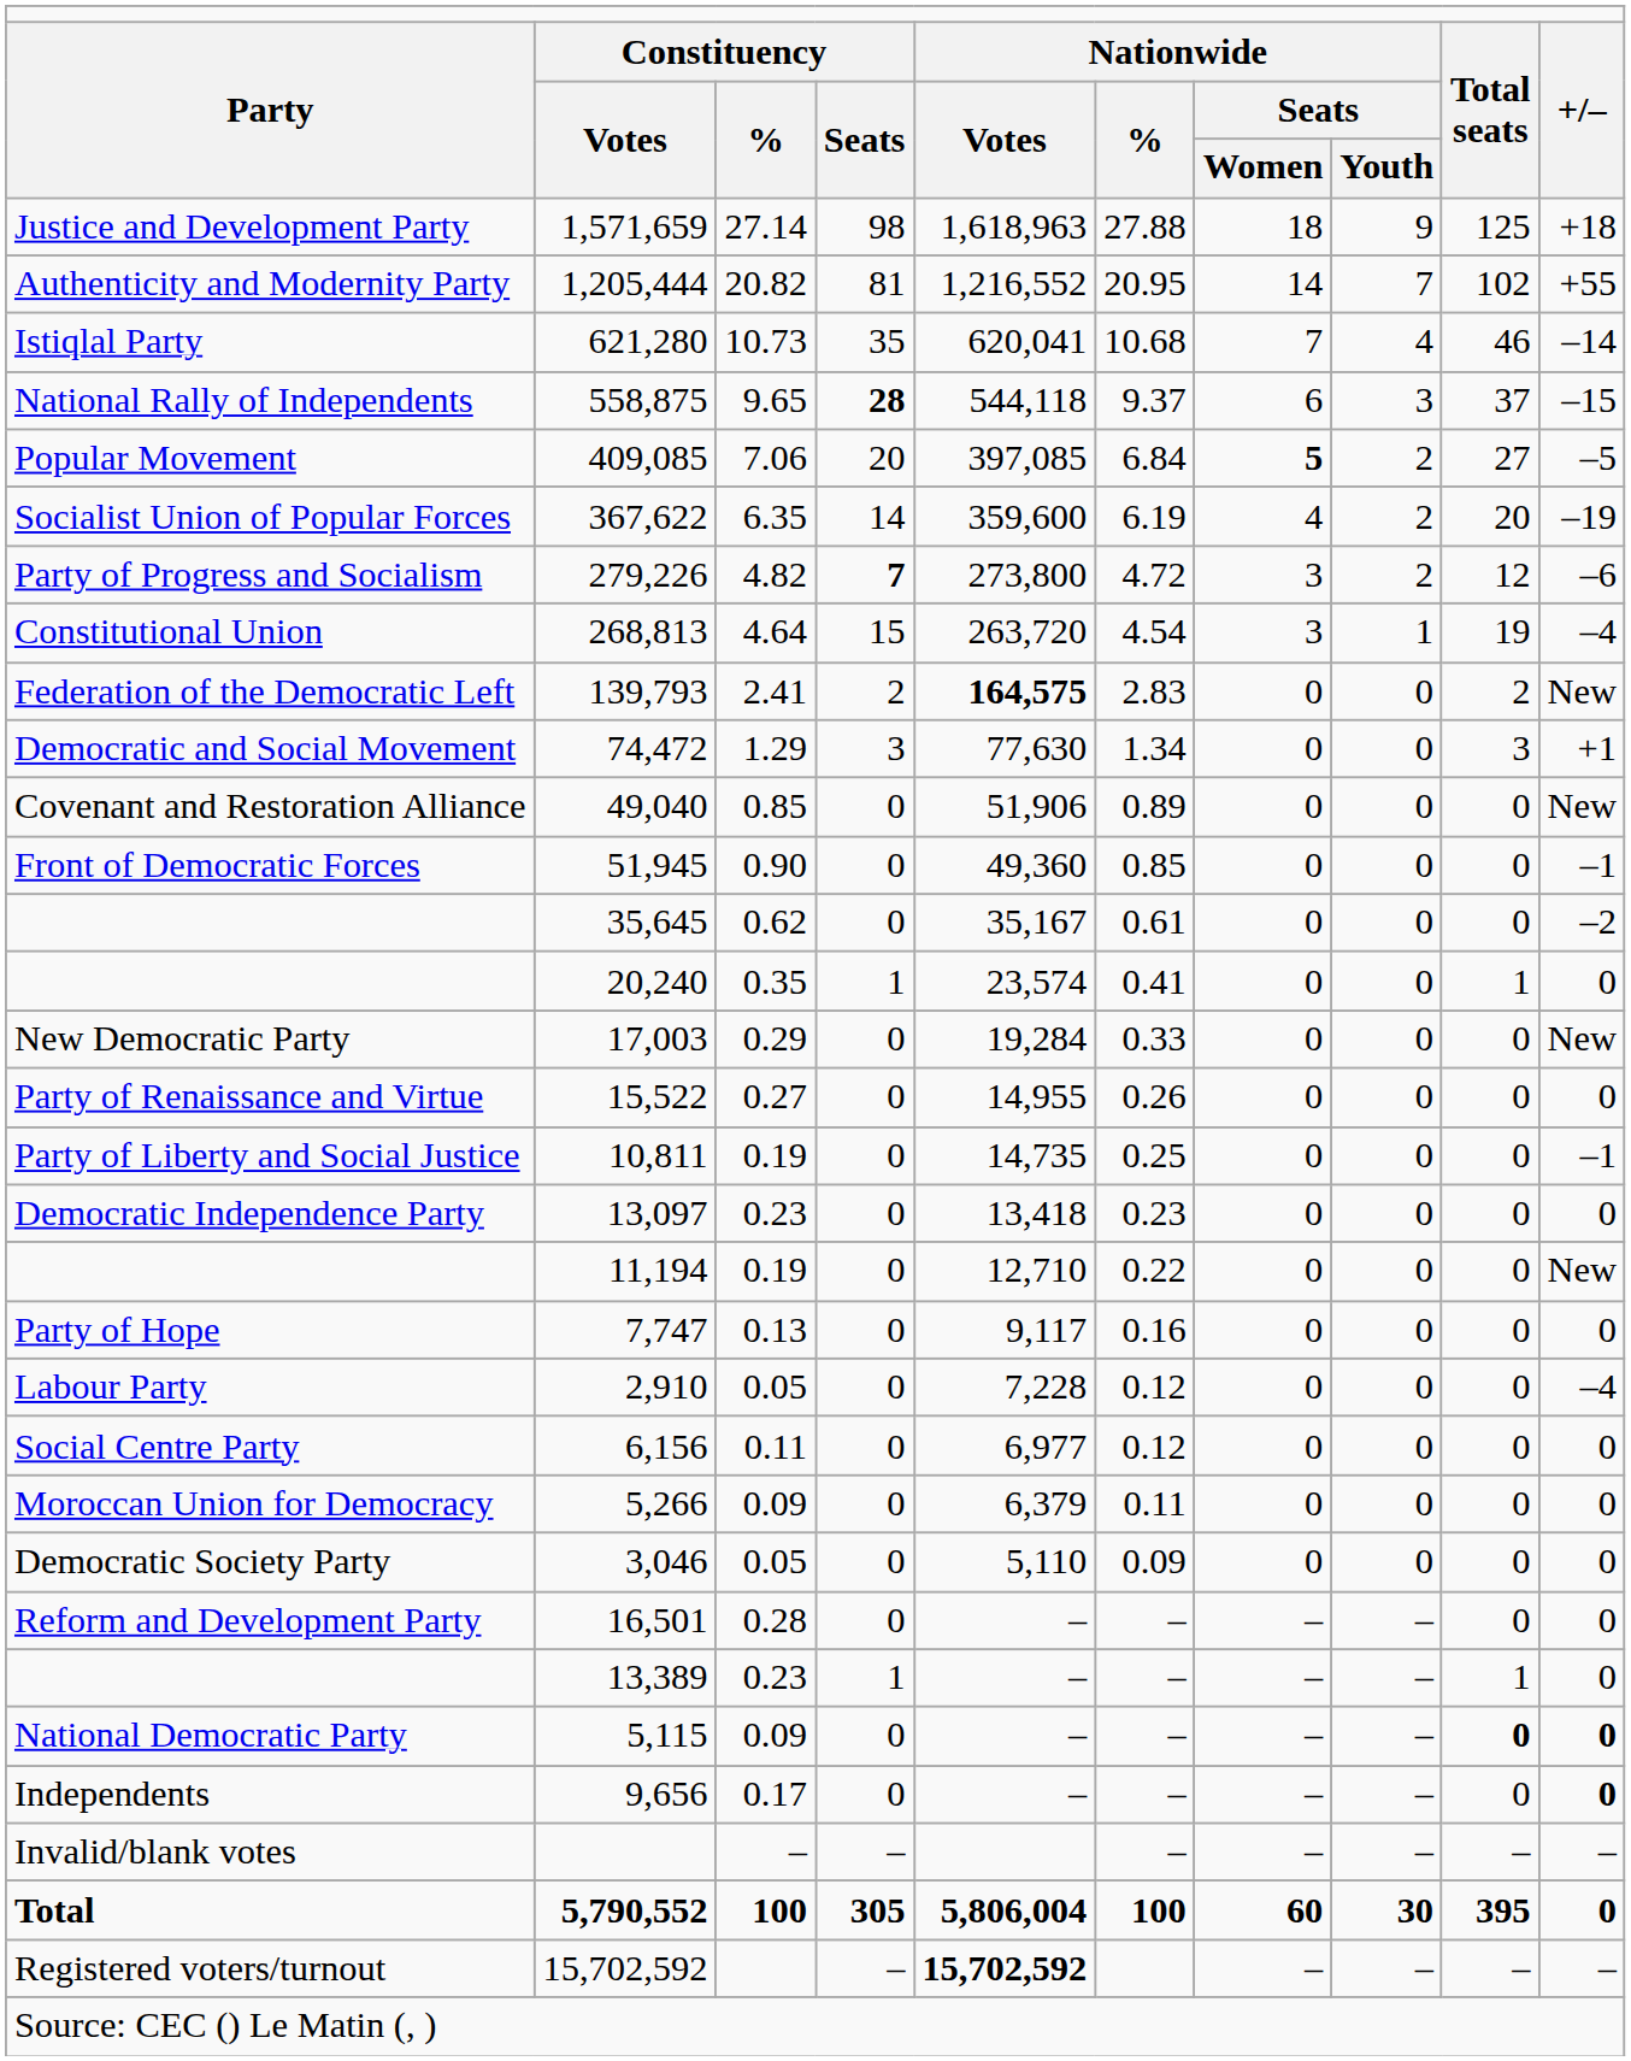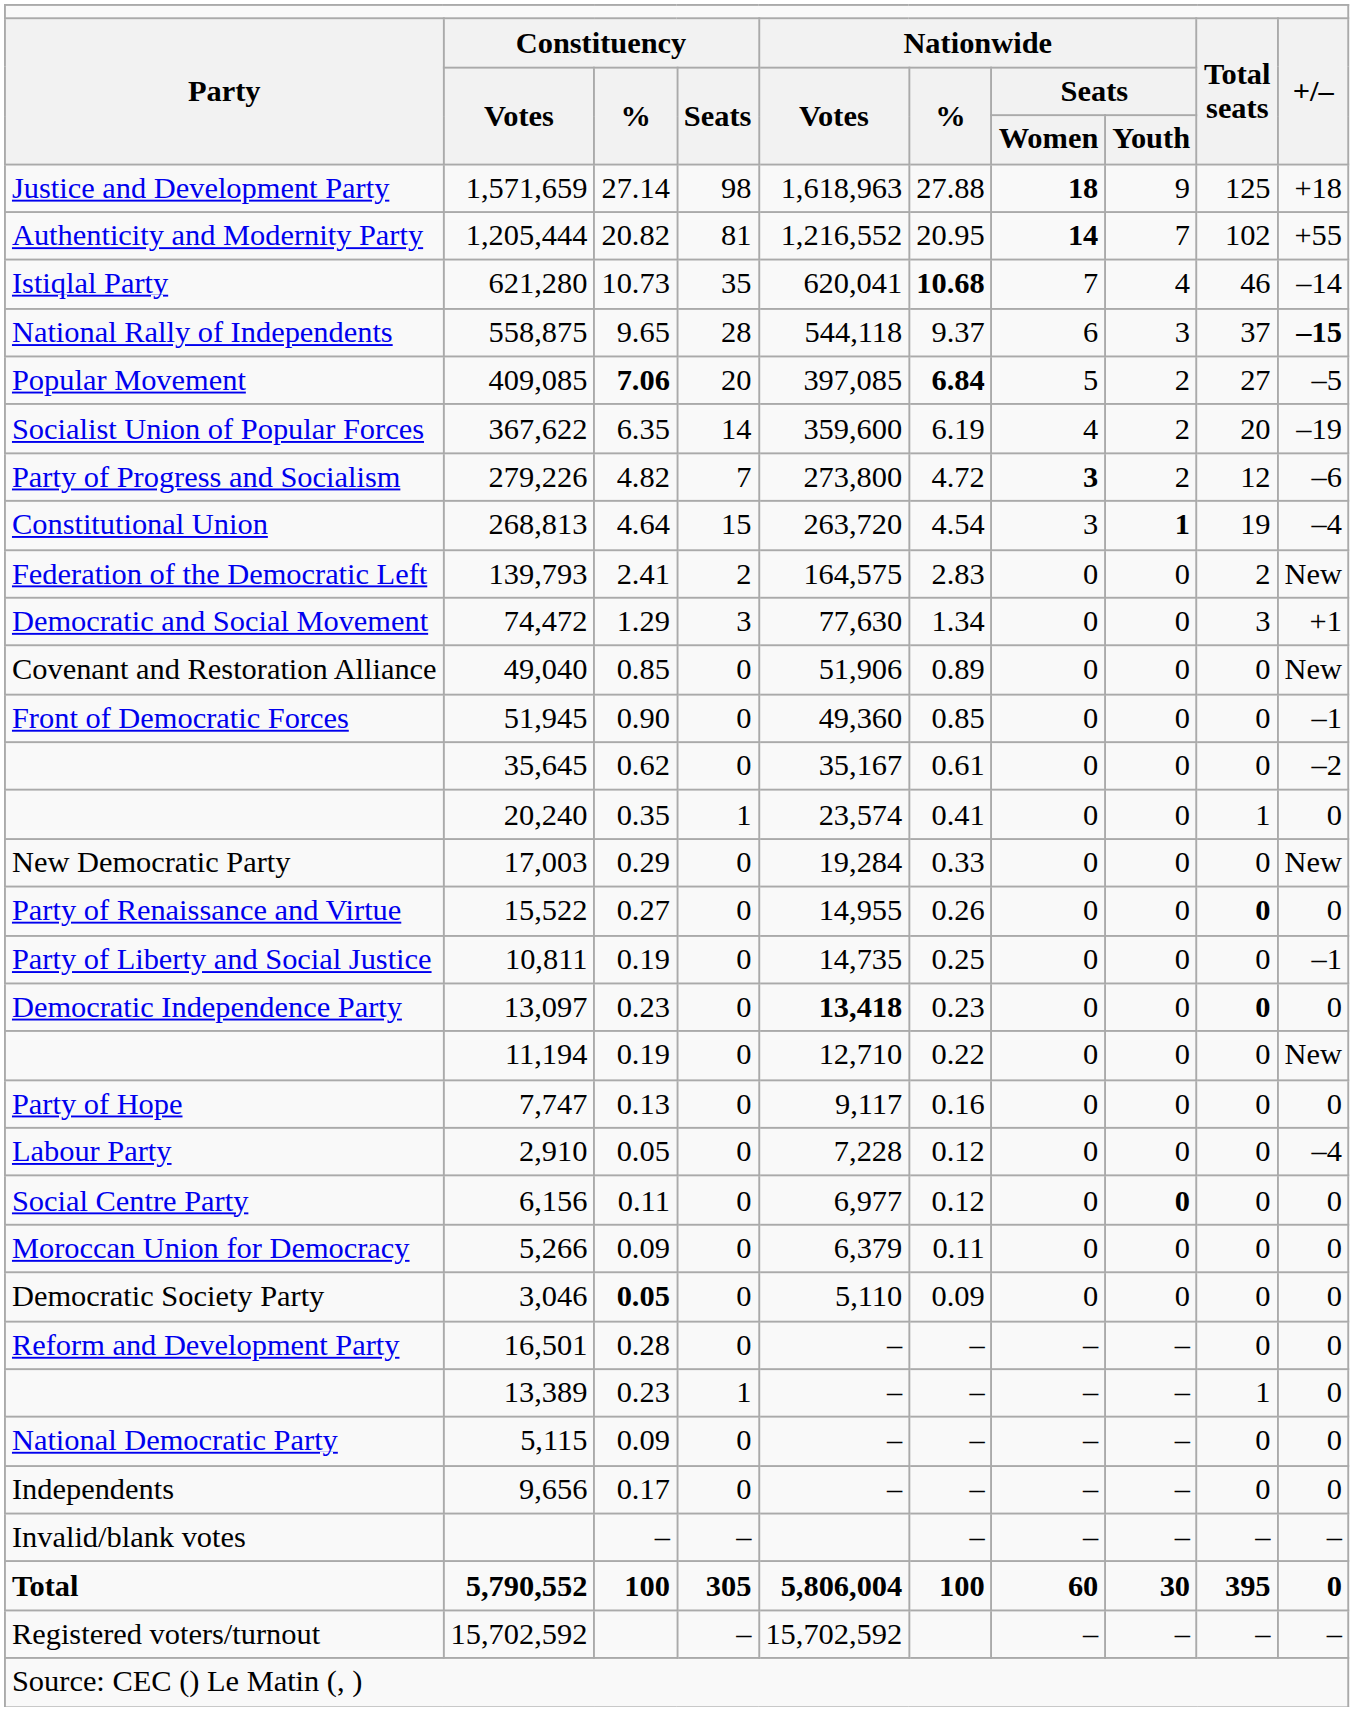Justice and Development Party | column 7: normal -> bold
Authenticity and Modernity Party | column 7: normal -> bold
Istiqlal Party | column 6: normal -> bold
National Rally of Independents | column 4: bold -> normal
National Rally of Independents | column 10: normal -> bold
Popular Movement | column 3: normal -> bold
Popular Movement | column 6: normal -> bold
Popular Movement | column 7: bold -> normal
Party of Progress and Socialism | column 4: bold -> normal
Party of Progress and Socialism | column 7: normal -> bold
Constitutional Union | column 8: normal -> bold
Federation of the Democratic Left | column 5: bold -> normal
Party of Renaissance and Virtue | column 9: normal -> bold
Democratic Independence Party | column 5: normal -> bold
Democratic Independence Party | column 9: normal -> bold
Social Centre Party | column 8: normal -> bold
Democratic Society Party | column 3: normal -> bold
National Democratic Party | column 9: bold -> normal
National Democratic Party | column 10: bold -> normal
Independents | column 10: bold -> normal
Registered voters/turnout | column 5: bold -> normal
